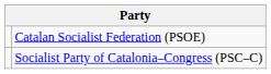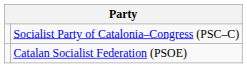rows swapped: Socialist Party of Catalonia–Congress (PSC–C) <-> Catalan Socialist Federation (PSOE)
